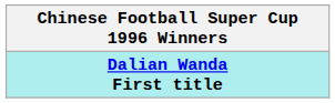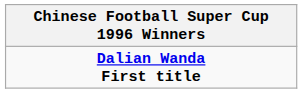row 2 | column 1: paleturquoise background -> no background
